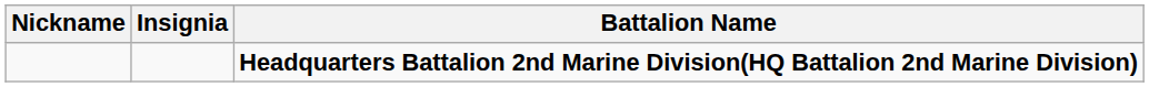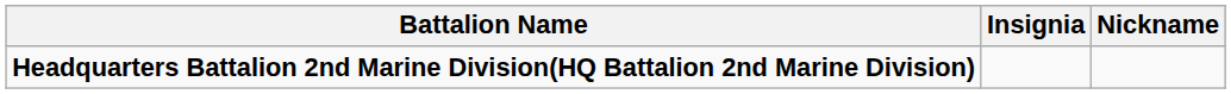columns swapped: Battalion Name <-> Nickname
